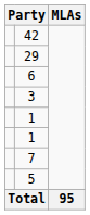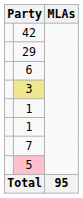3 | column 2: no background -> khaki background
5 | column 2: no background -> pink background
